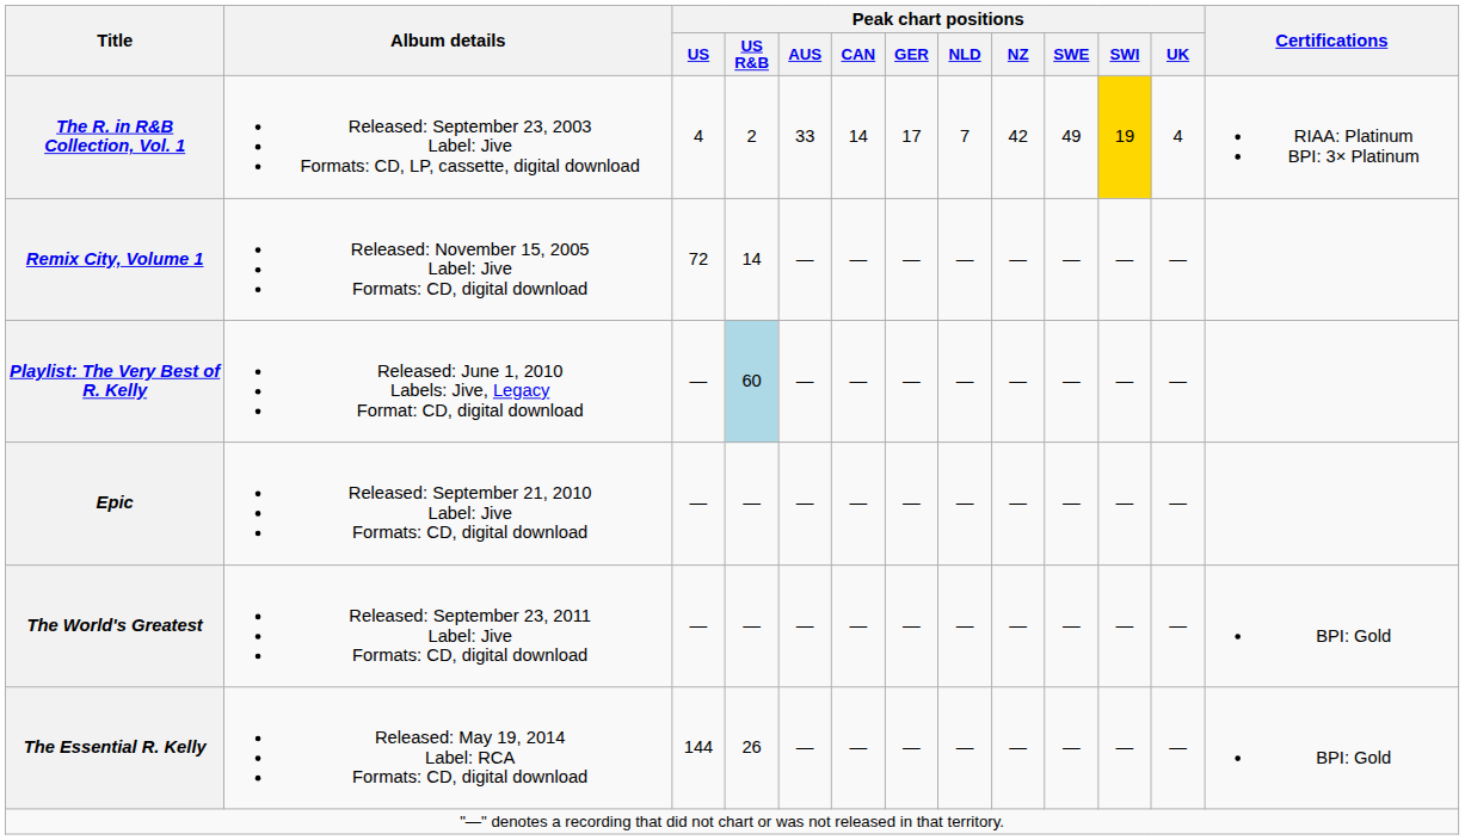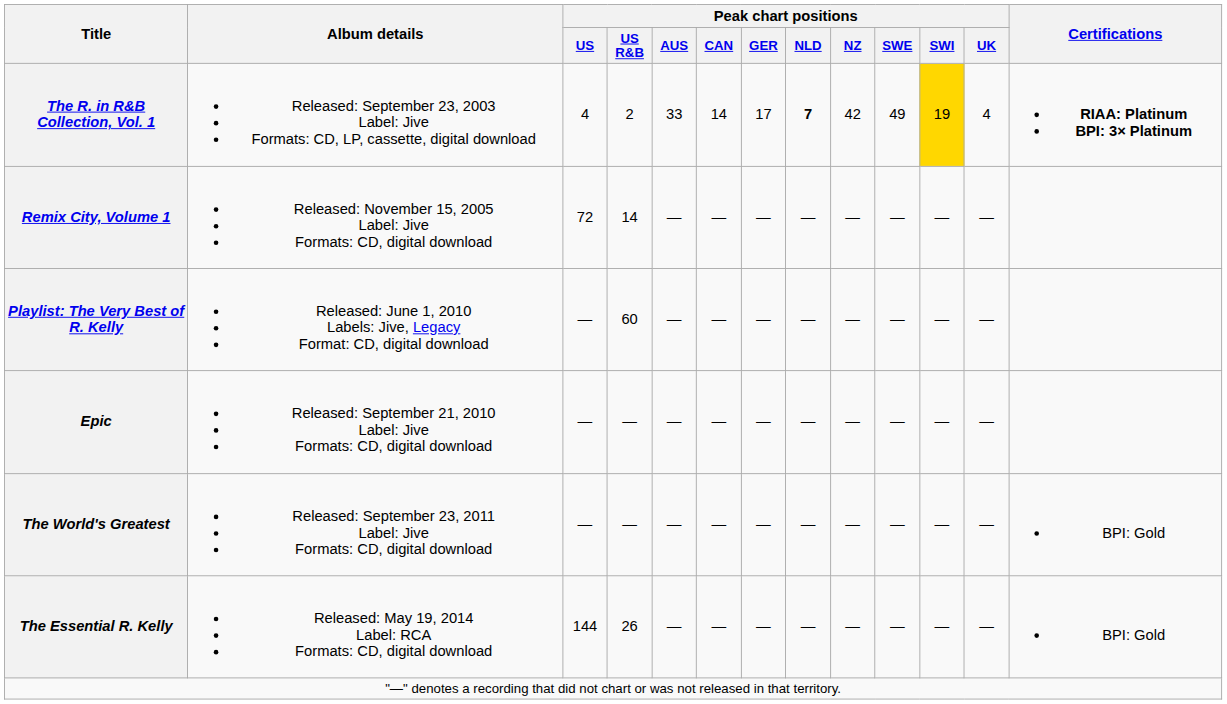The R. in R&B Collection, Vol. 1 | Peak chart positions / NLD: normal -> bold
The R. in R&B Collection, Vol. 1 | Certifications: normal -> bold
Playlist: The Very Best of R. Kelly | Peak chart positions / US R&B: lightblue background -> no background
